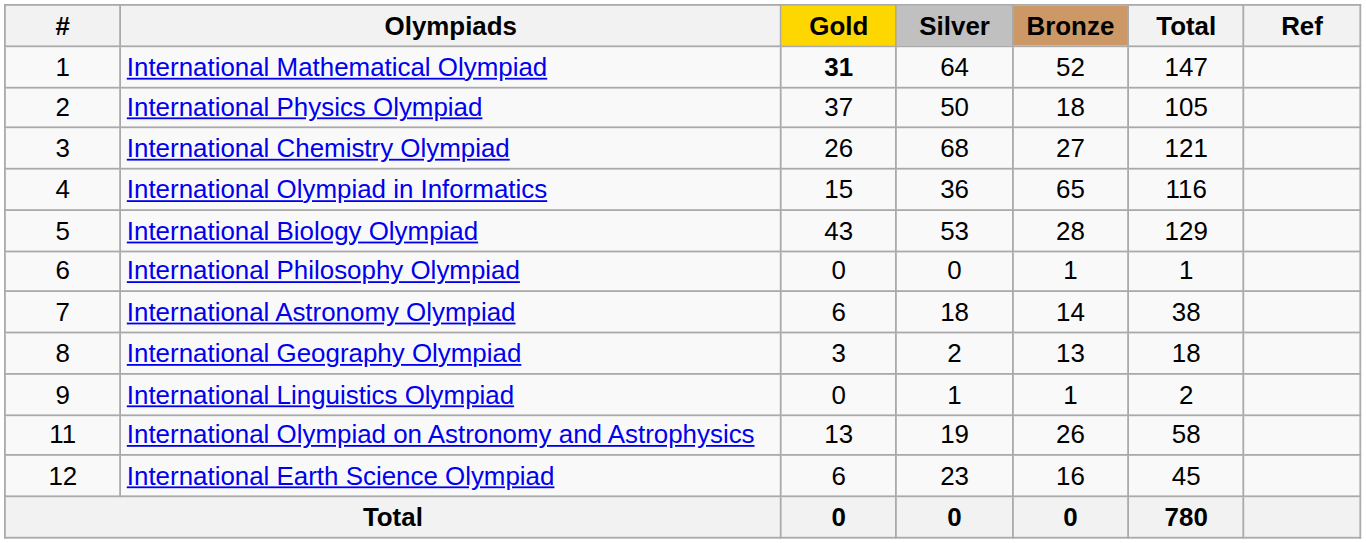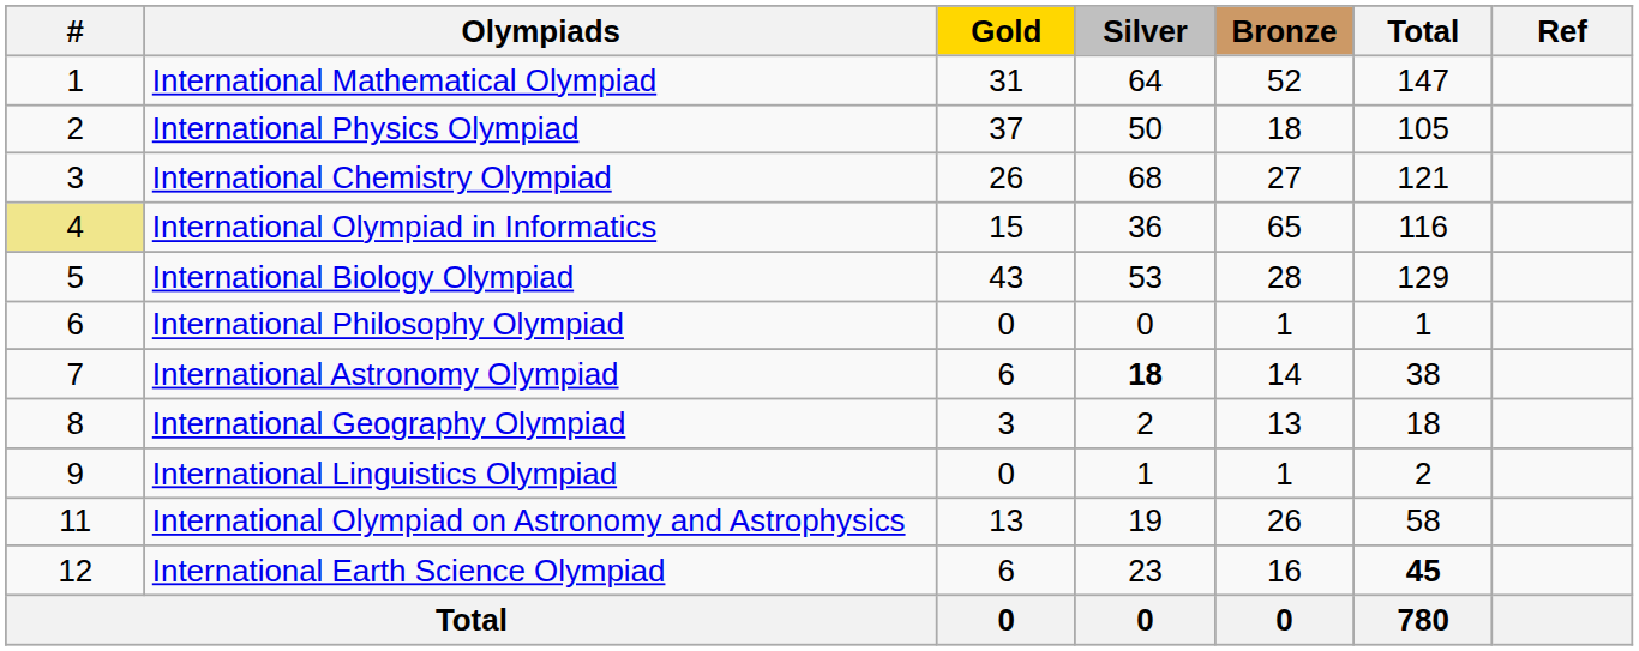International Mathematical Olympiad | Gold: bold -> normal
International Olympiad in Informatics | #: no background -> khaki background
International Astronomy Olympiad | Silver: normal -> bold
International Earth Science Olympiad | Total: normal -> bold
